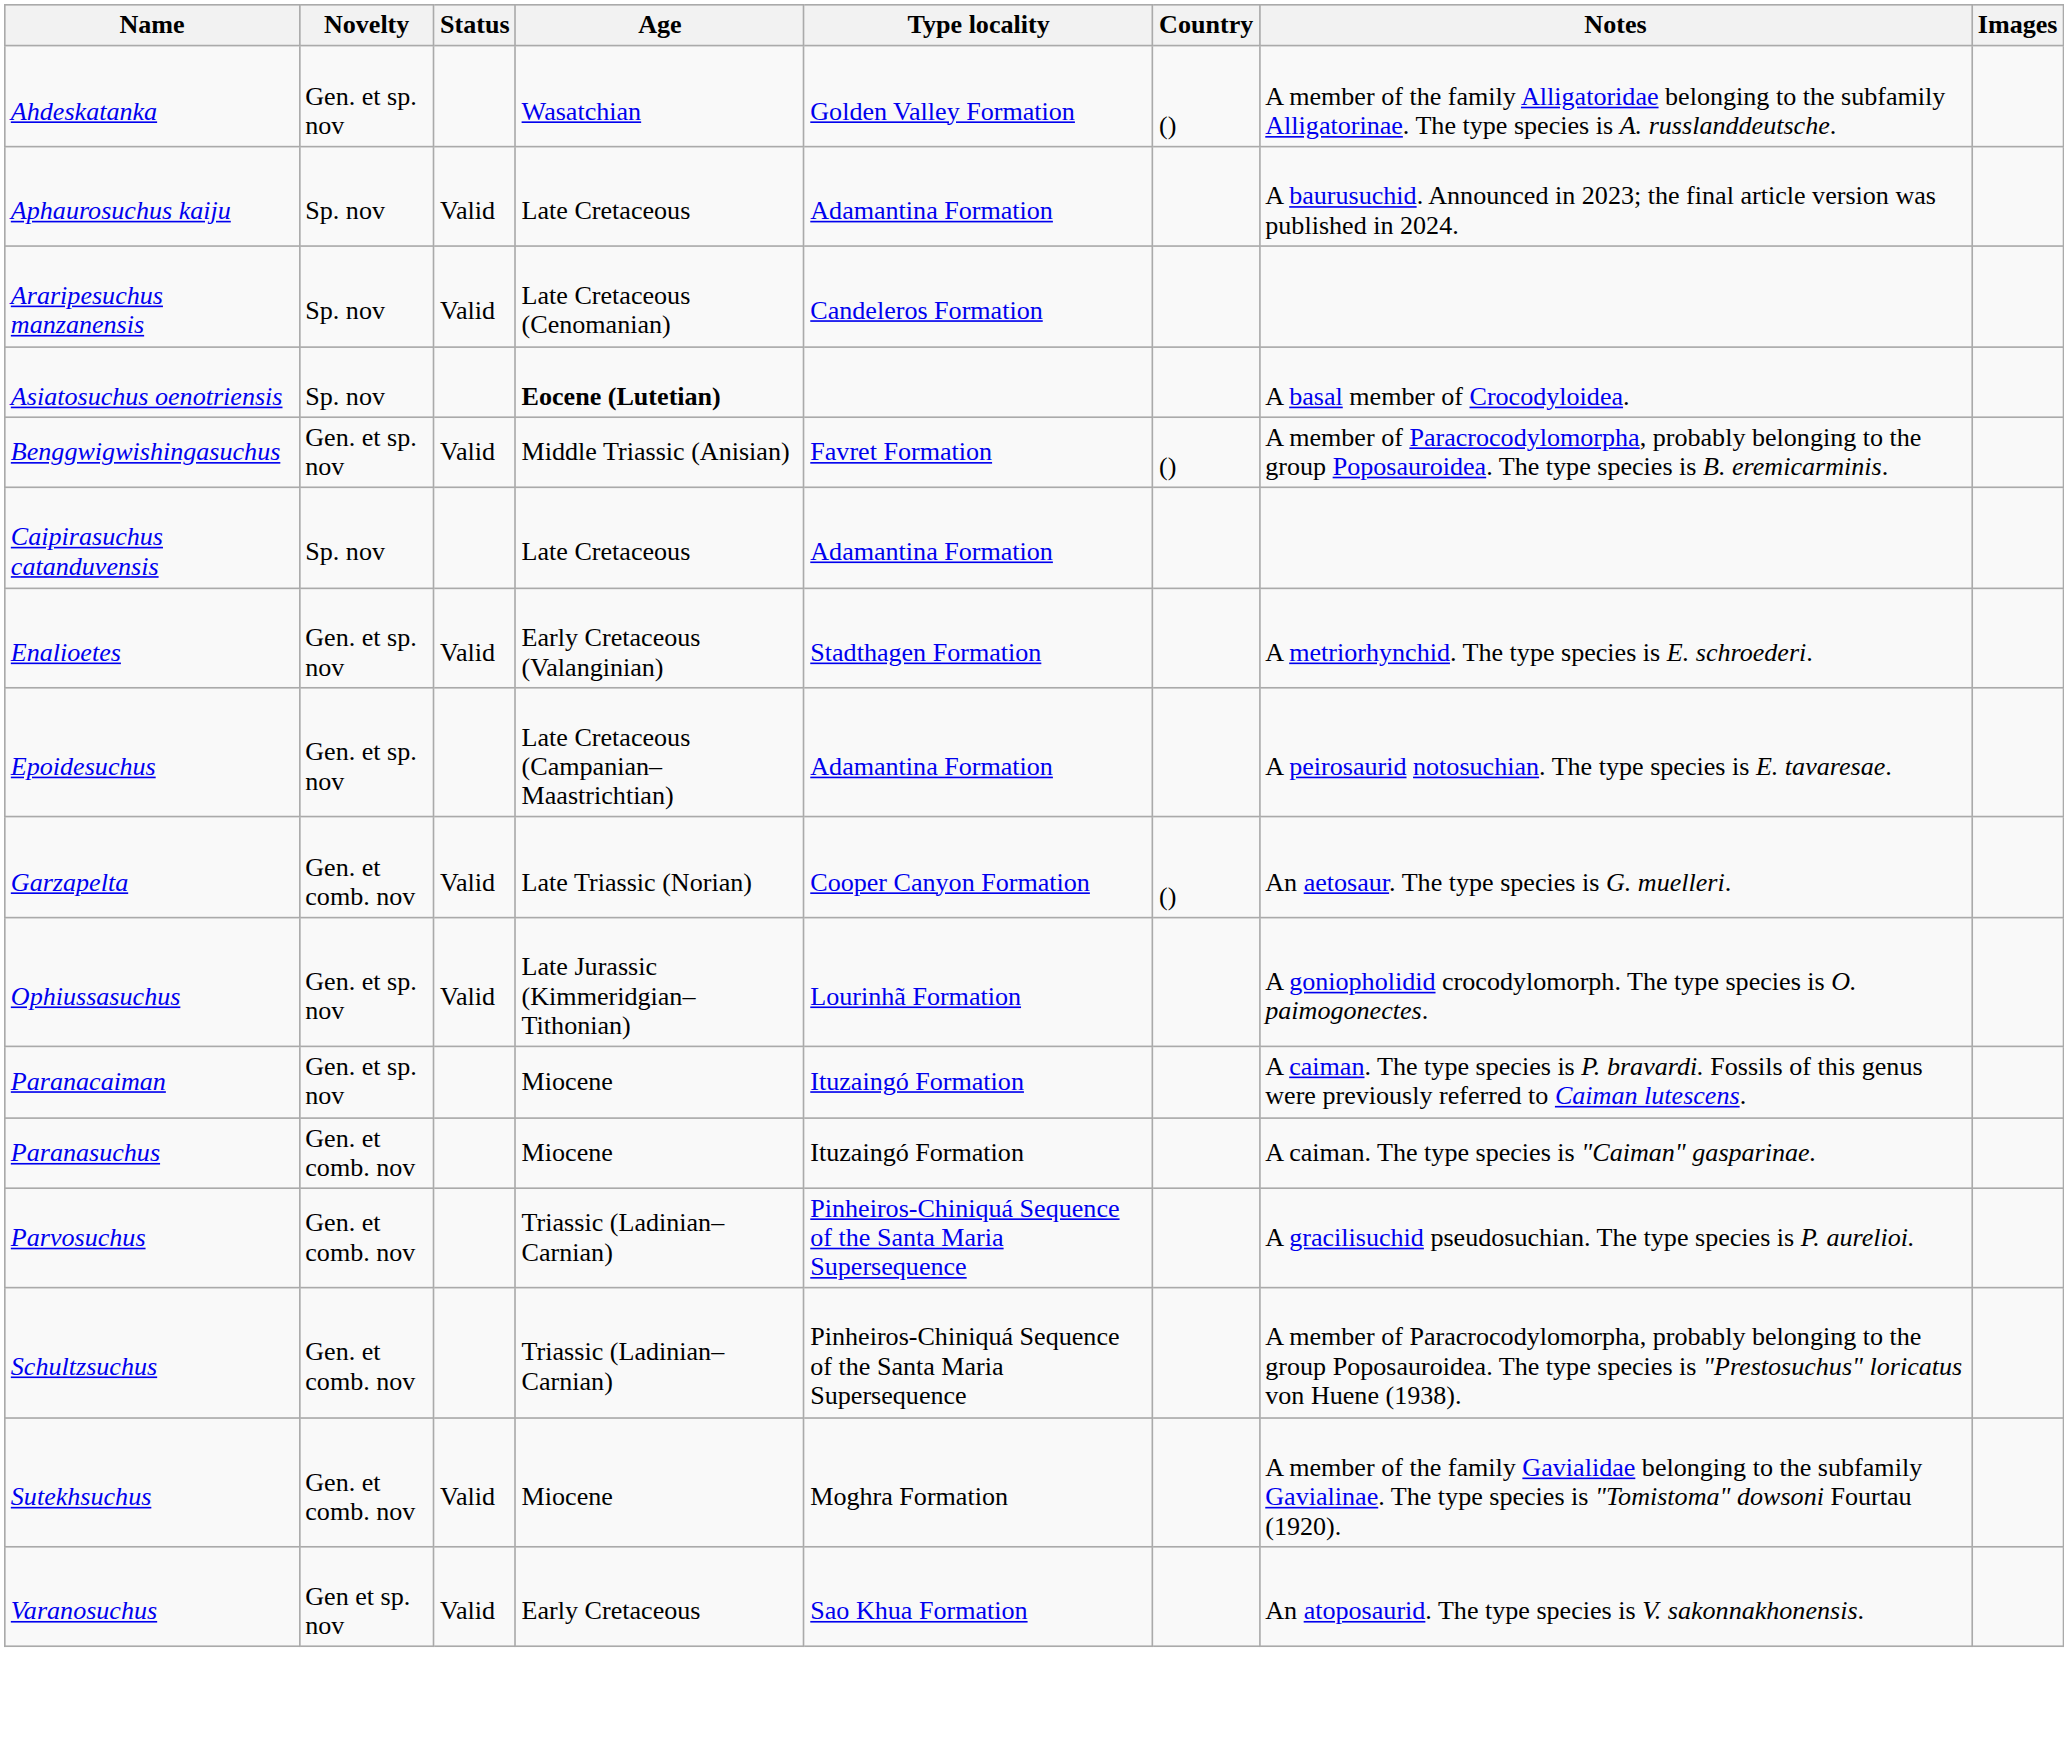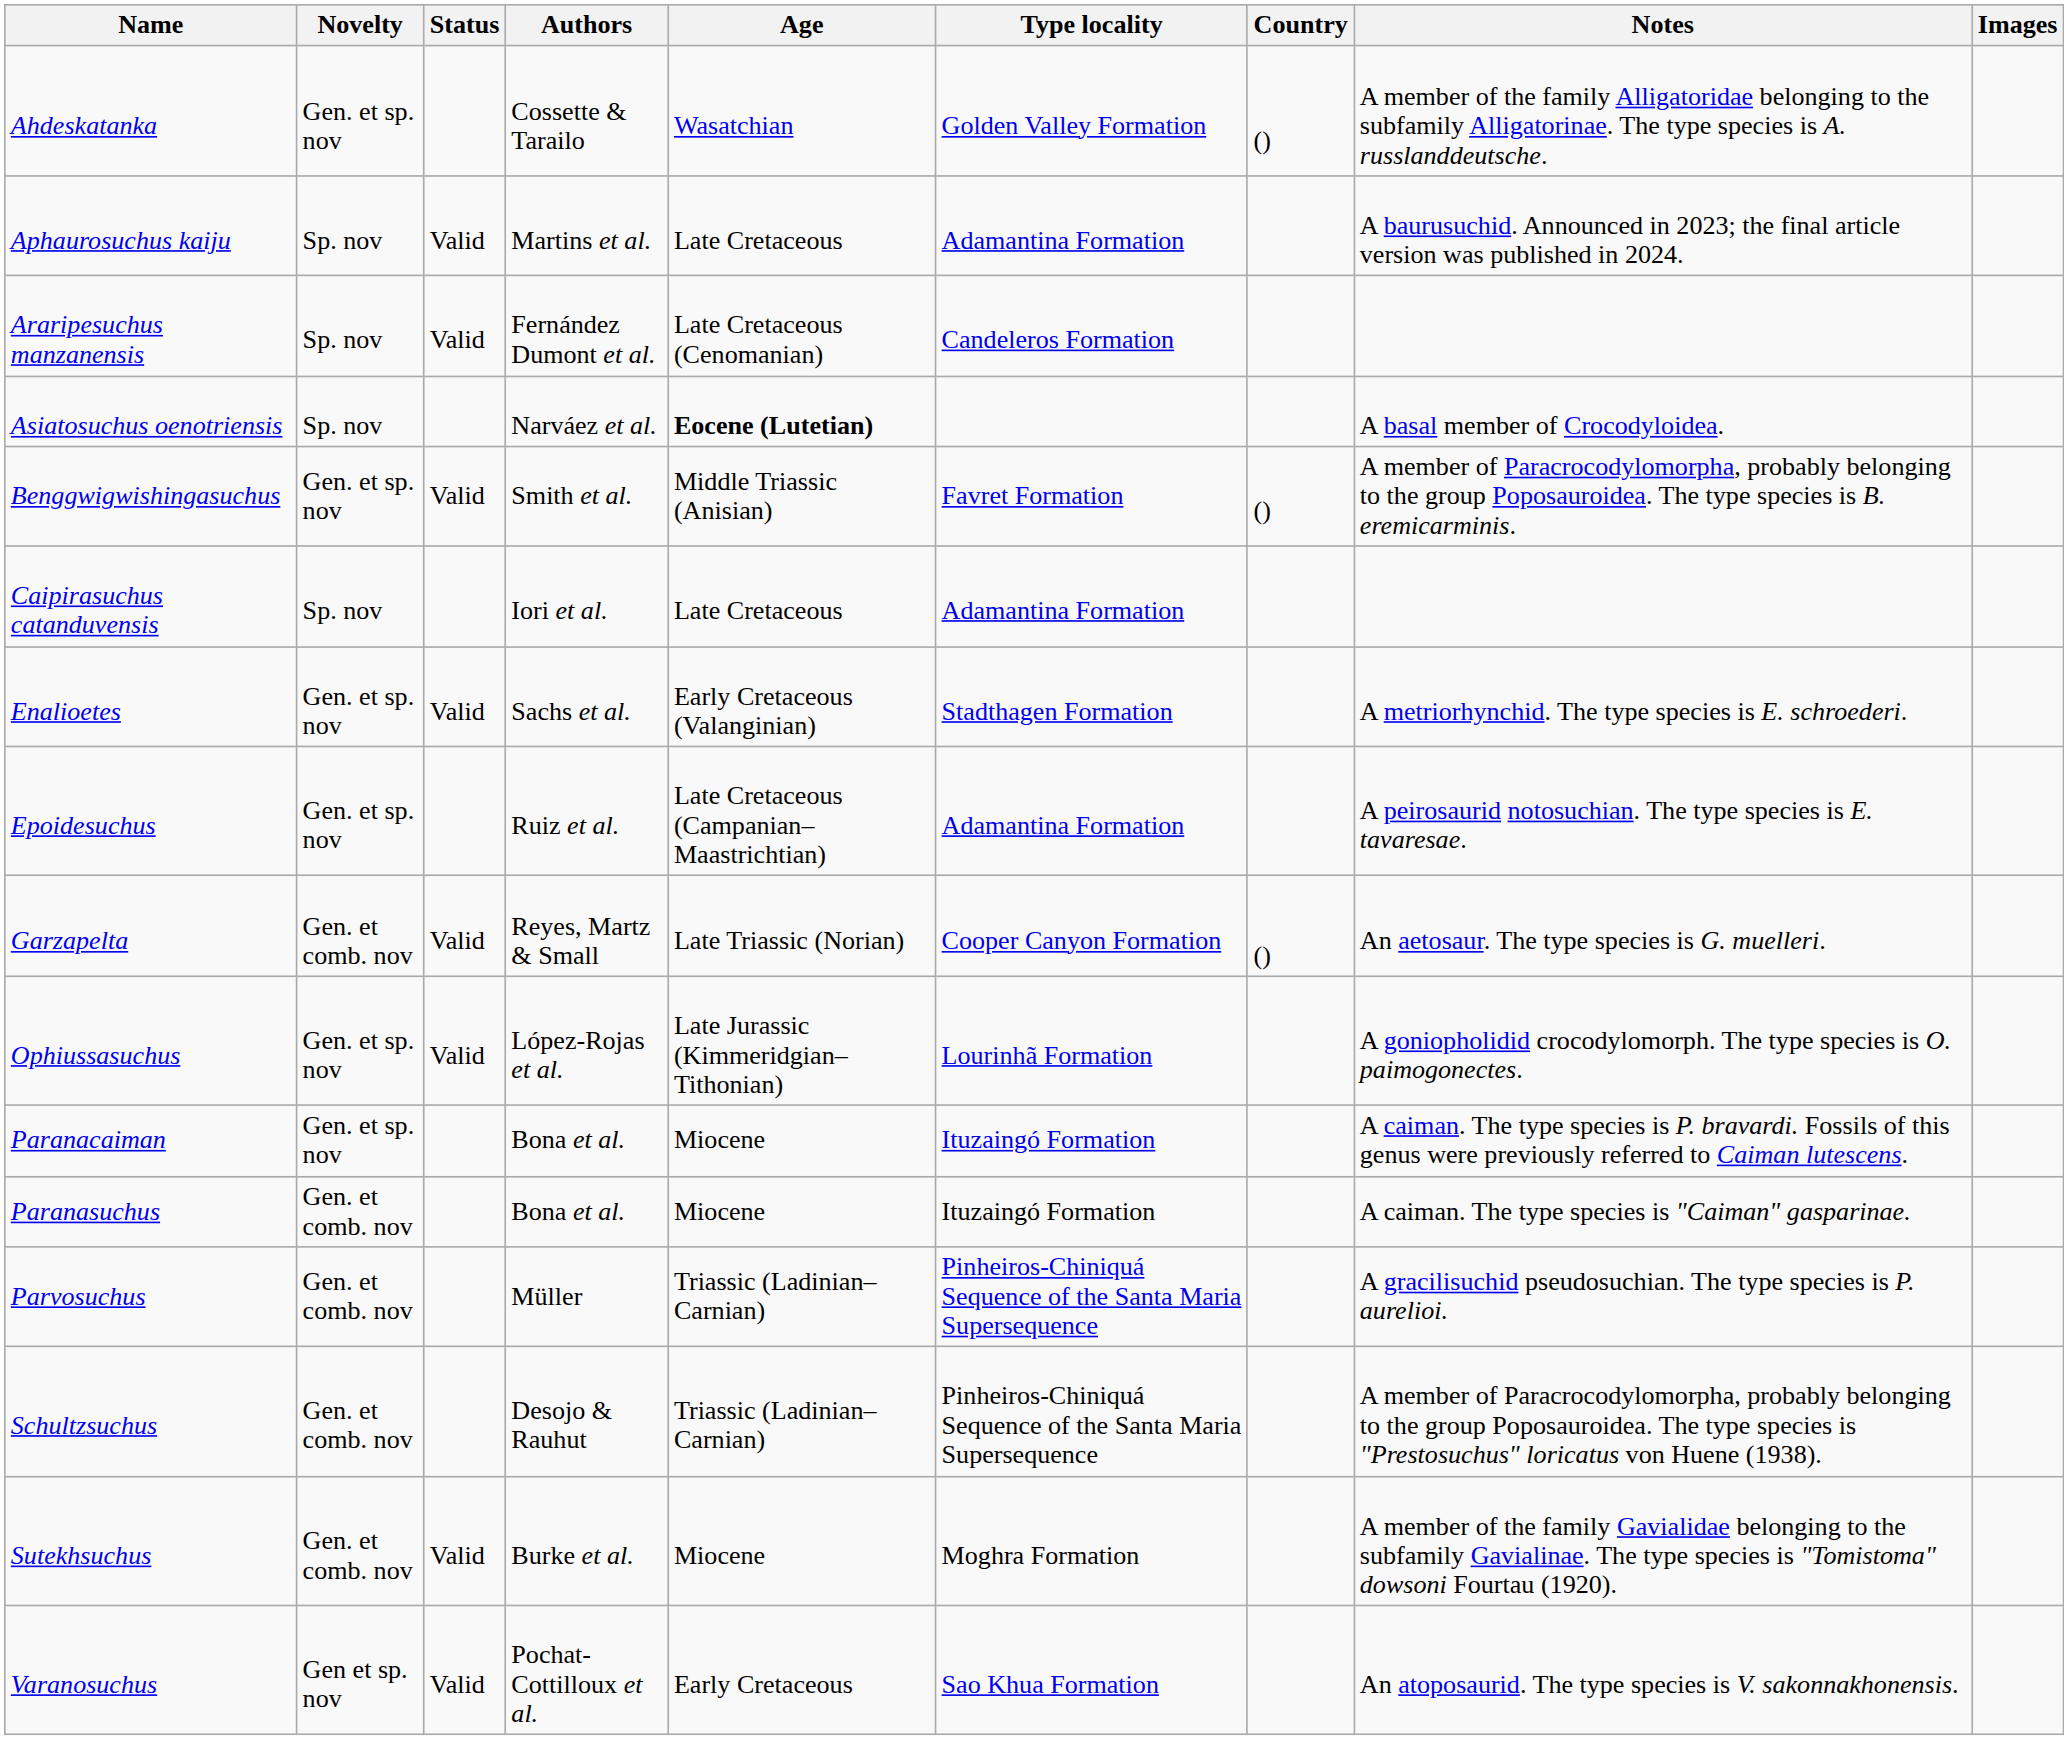+ column: Authors | Cossette & Tarailo | Martins et al. | Fernández Dumont et al. | Narváez et al. | Smith et al. | Iori et al. | Sachs et al. | Ruiz et al. | Reyes, Martz & Small | López-Rojas et al. | Bona et al. | Bona et al. | Müller | Desojo & Rauhut | Burke et al. | Pochat-Cottilloux et al.
